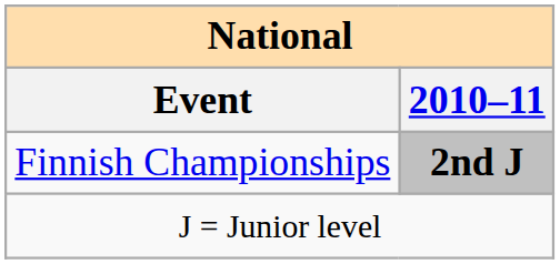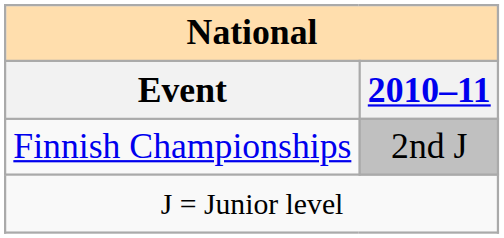Finnish Championships | 2010–11: bold -> normal
